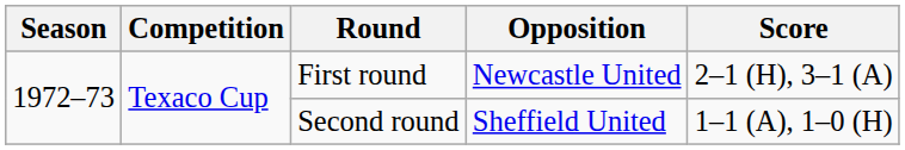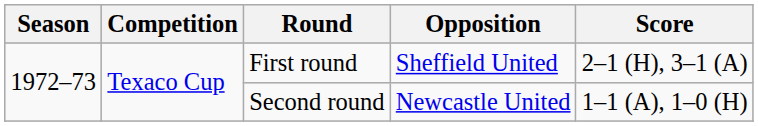First round | Opposition: Newcastle United -> Sheffield United
Second round | Opposition: Sheffield United -> Newcastle United
